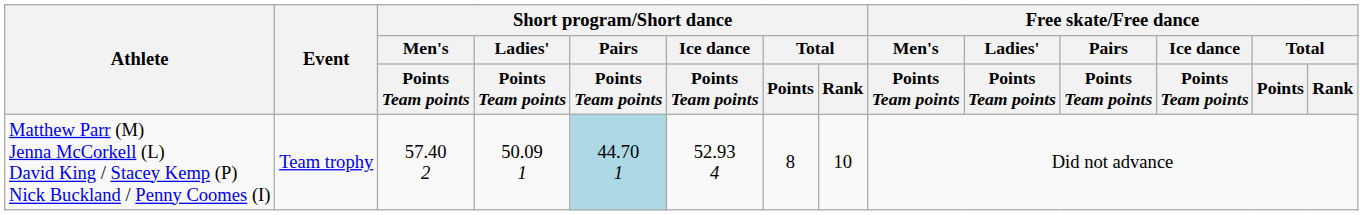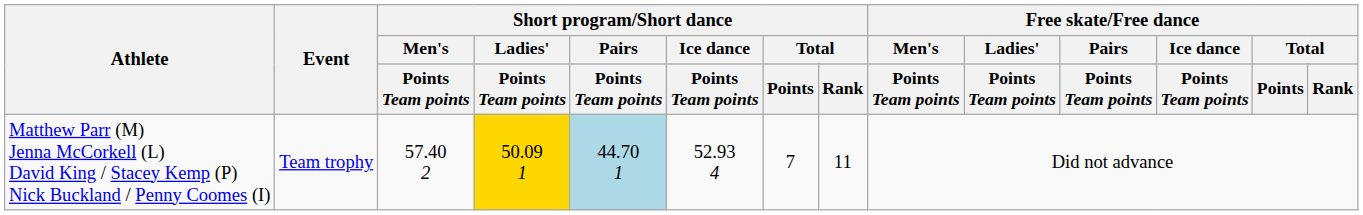row 4 | Short program/Short dance / Ladies' / Points Team points: no background -> gold background
row 4 | Short program/Short dance / Total / Points: 8 -> 7
row 4 | Short program/Short dance / Total / Rank: 10 -> 11
